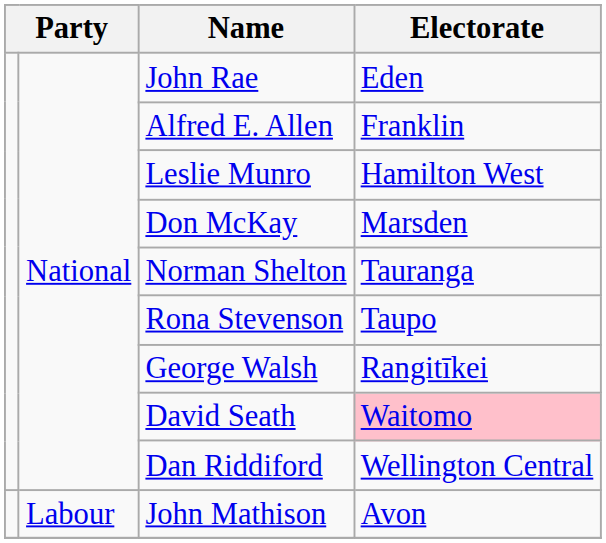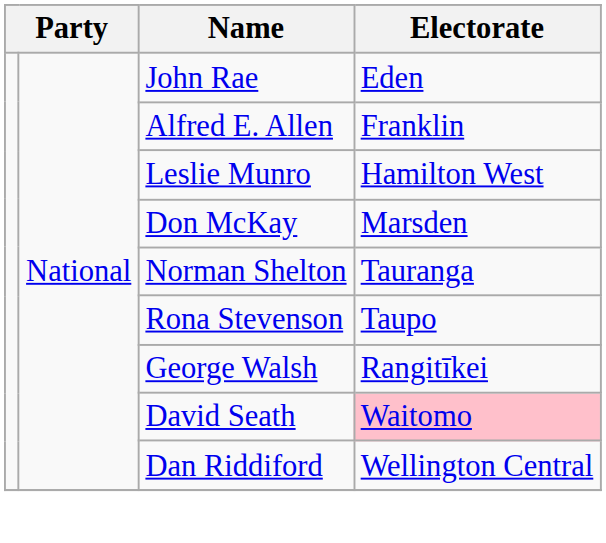- row: Labour | John Mathison | Avon
